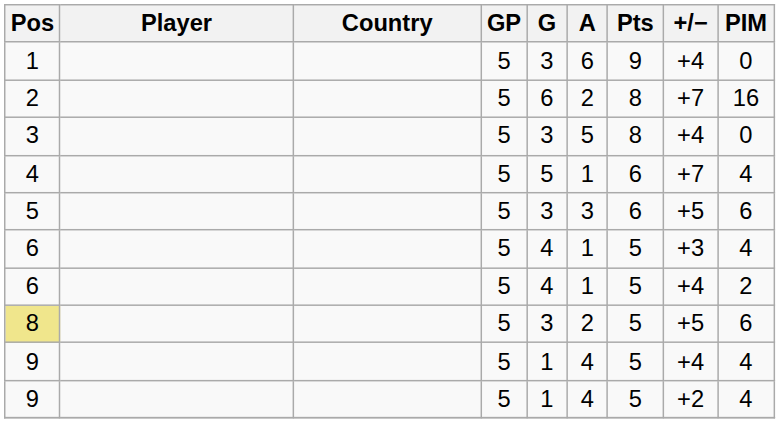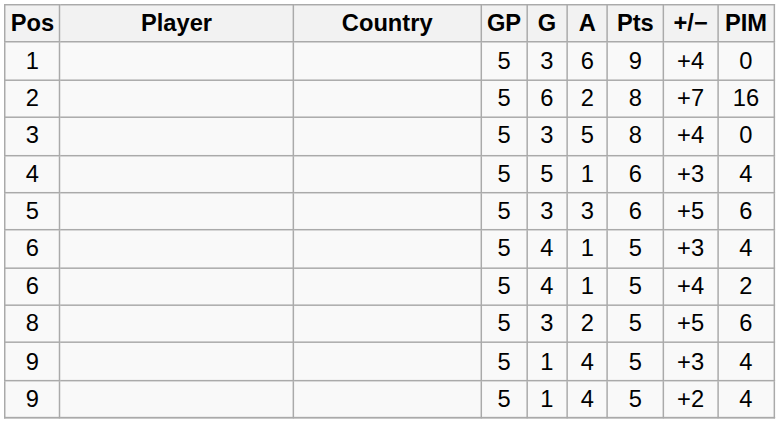row 5 | +/−: +7 -> +3
row 9 | Pos: khaki background -> no background
row 10 | +/−: +4 -> +3
